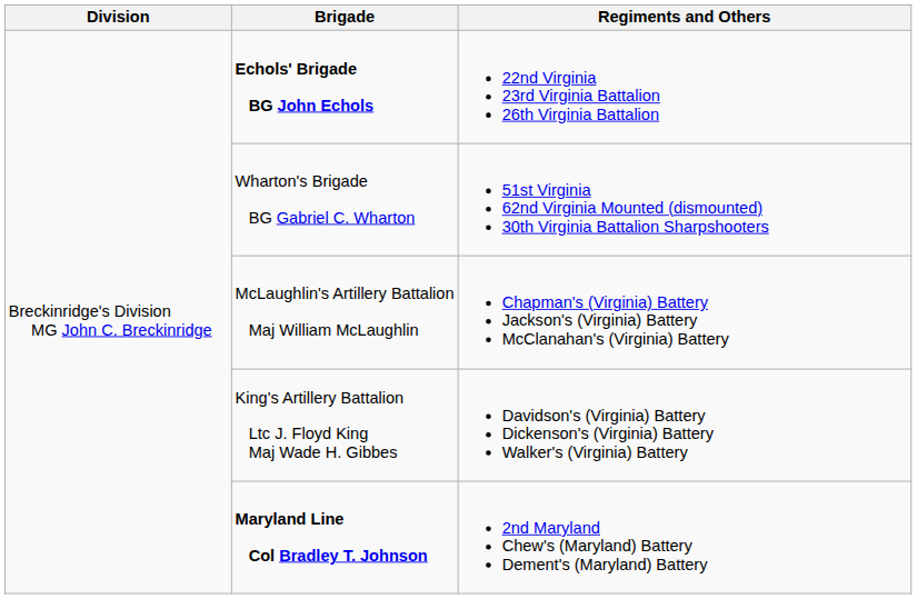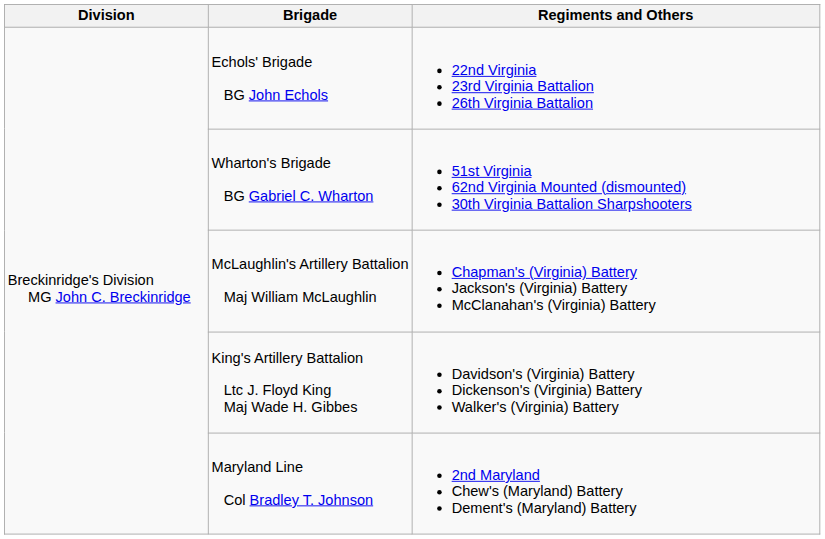Echols' Brigade BG John Echols | Brigade: bold -> normal
Maryland Line Col Bradley T. Johnson | Brigade: bold -> normal
